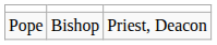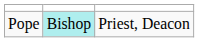Pope | column 2: no background -> paleturquoise background
